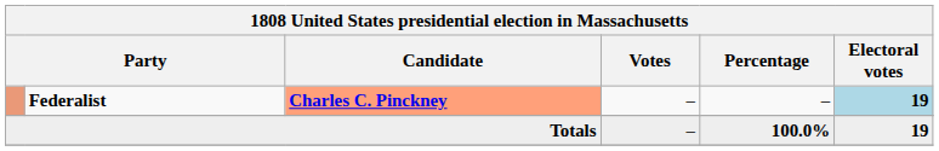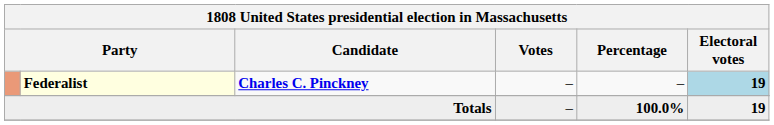row 3 | column 2: no background -> lightyellow background
row 3 | Candidate: lightsalmon background -> no background
